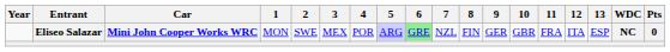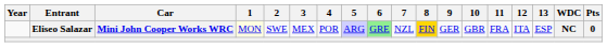Eliseo Salazar | 1: no background -> lightyellow background
Eliseo Salazar | 8: no background -> gold background
